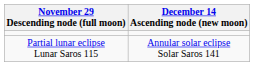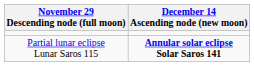Partial lunar eclipse Lunar Saros 115 | December 14 Ascending node (new moon): normal -> bold
